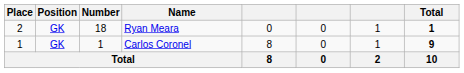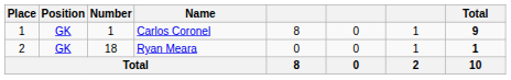rows swapped: Carlos Coronel <-> Ryan Meara
